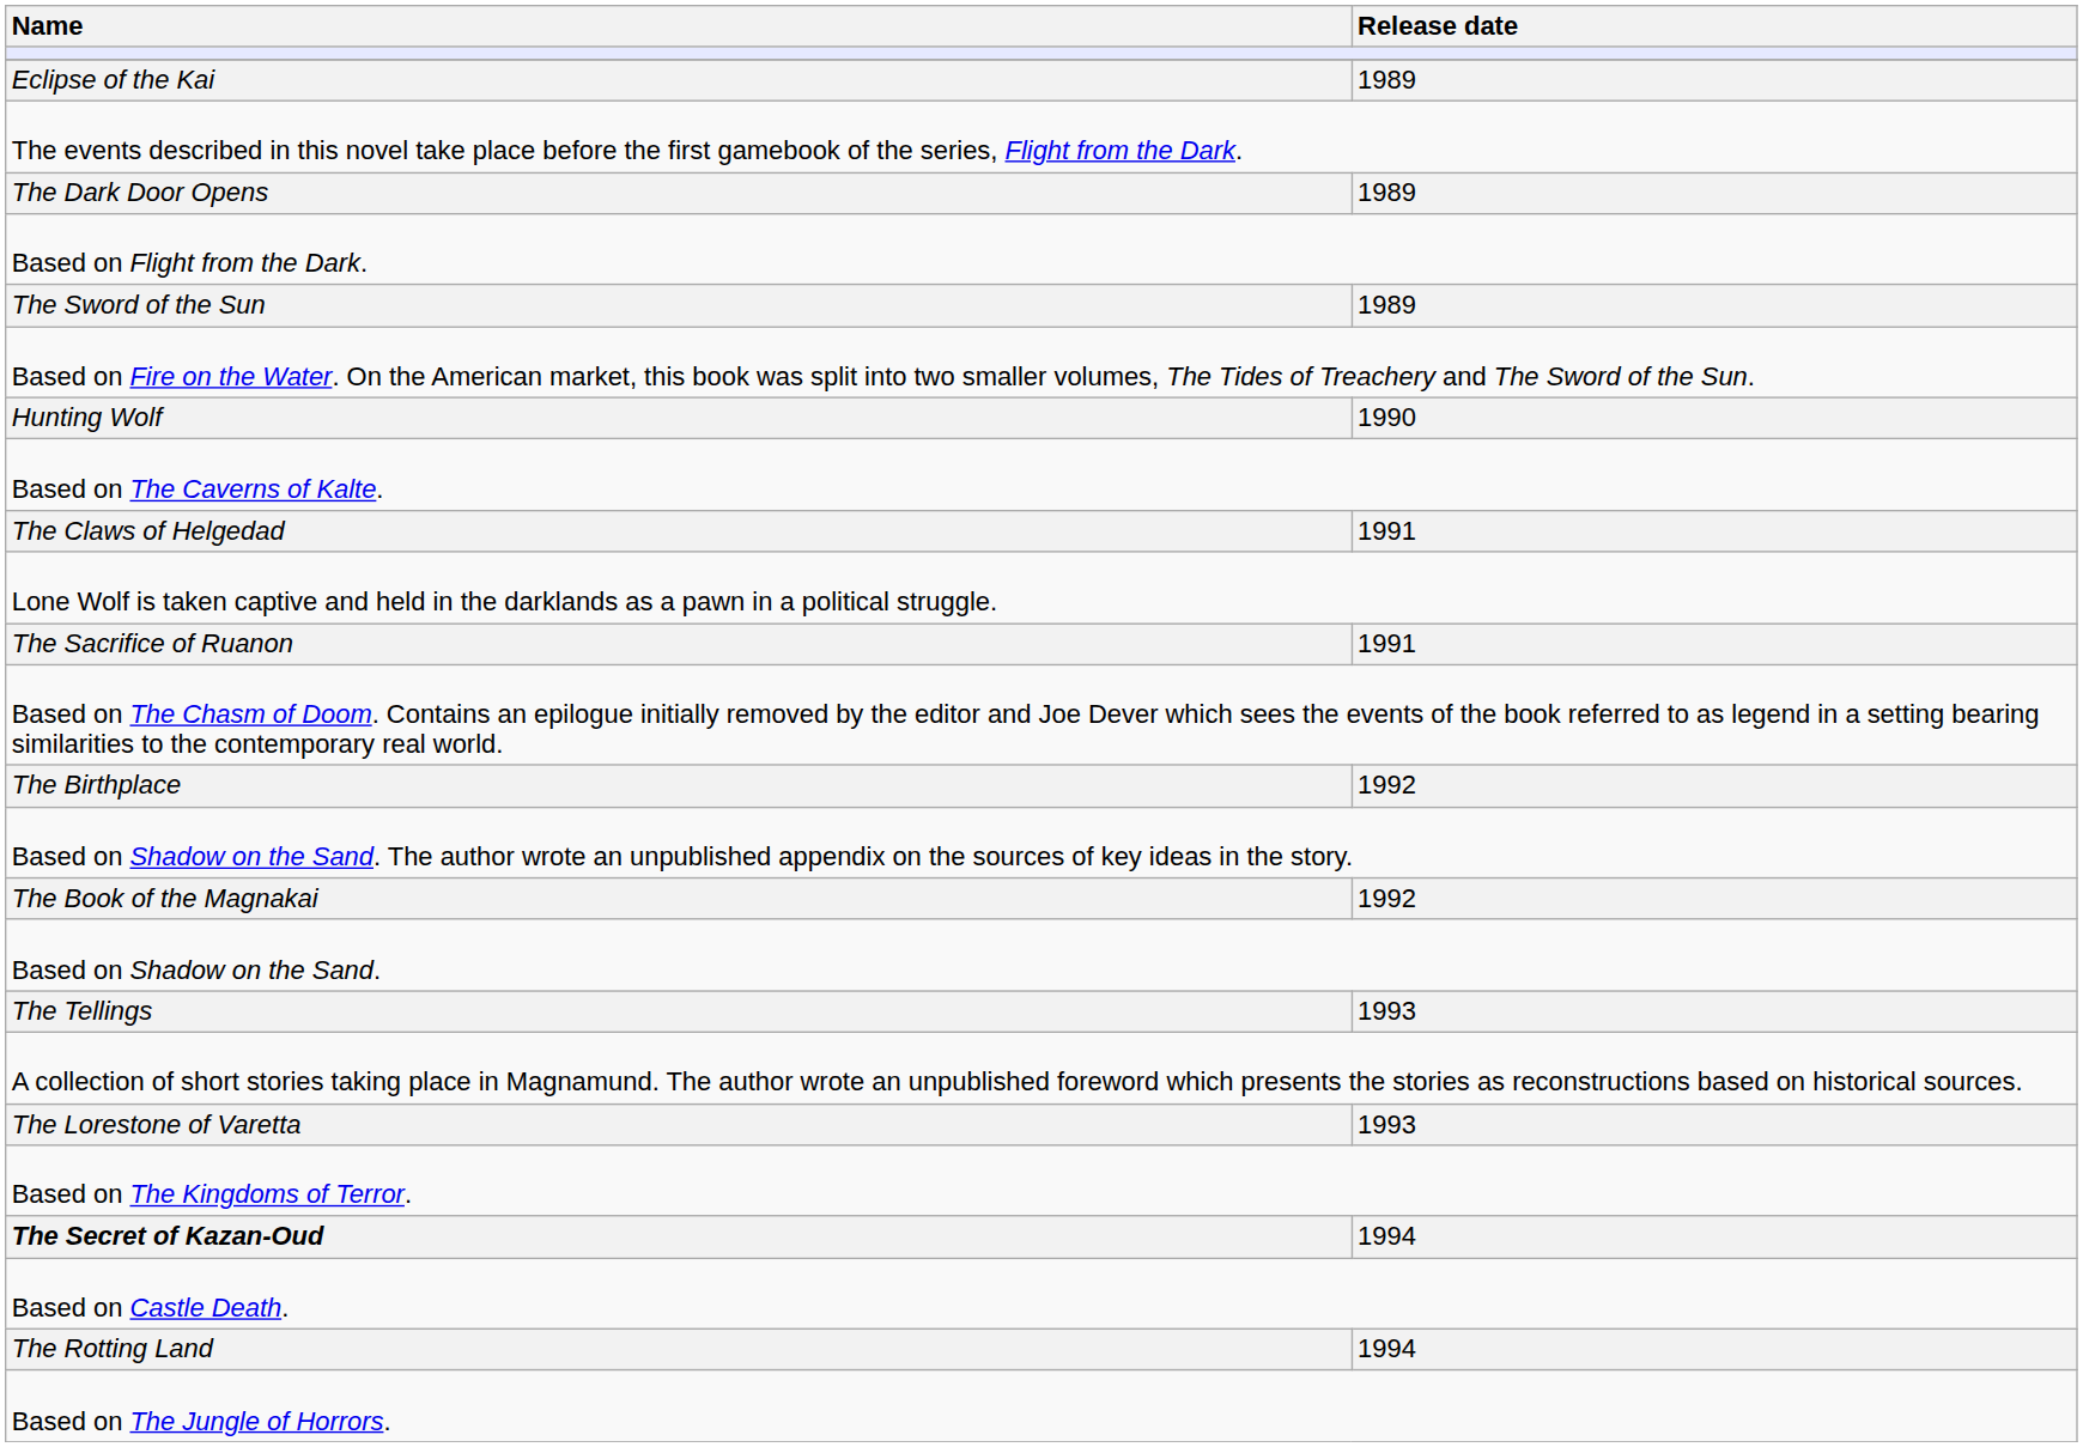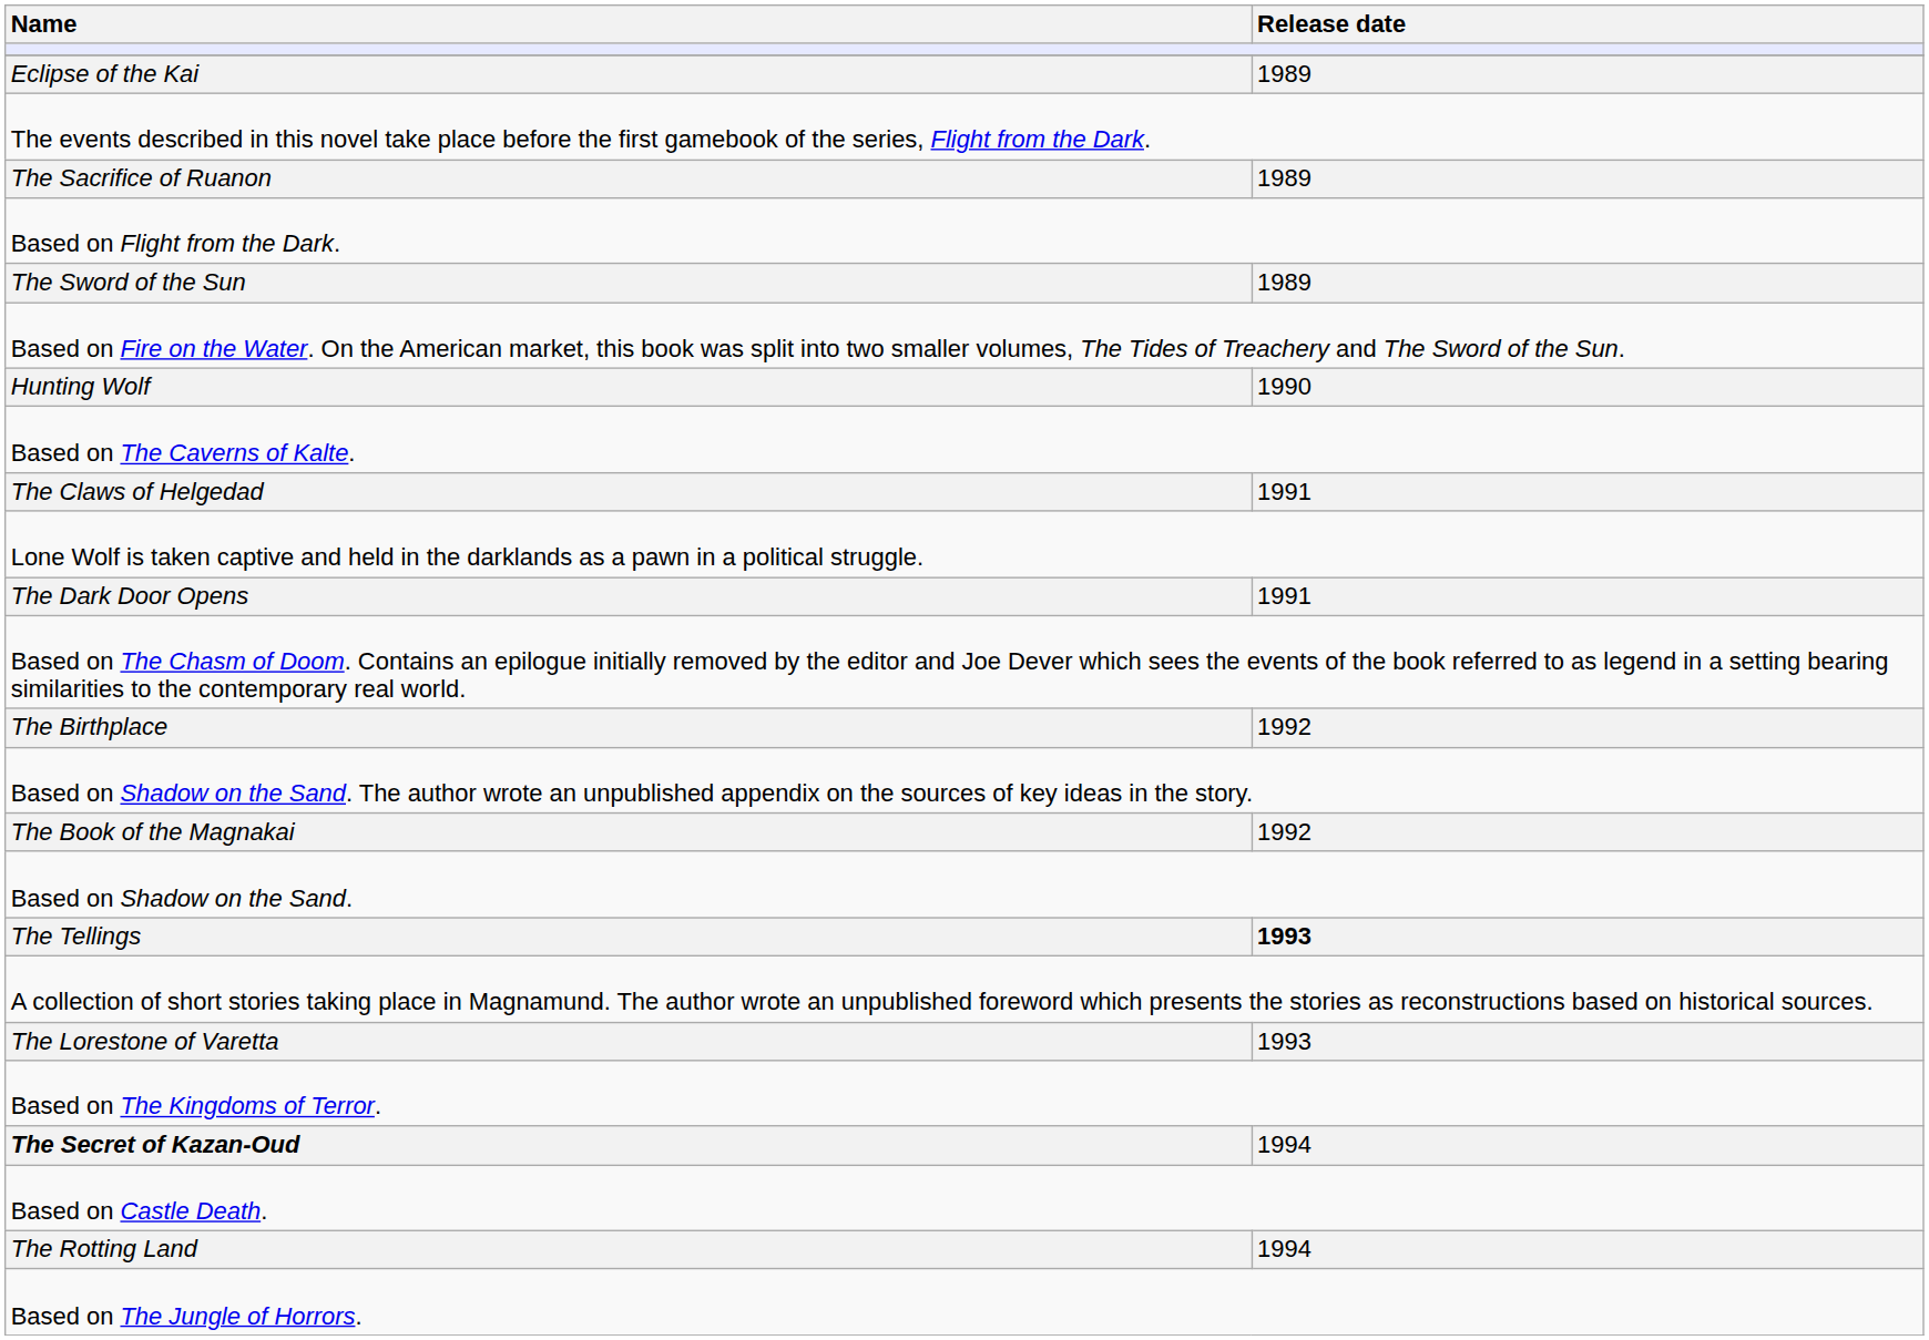row 5 | Name: The Dark Door Opens -> The Sacrifice of Ruanon
row 13 | Name: The Sacrifice of Ruanon -> The Dark Door Opens
row 19 | Release date: normal -> bold
